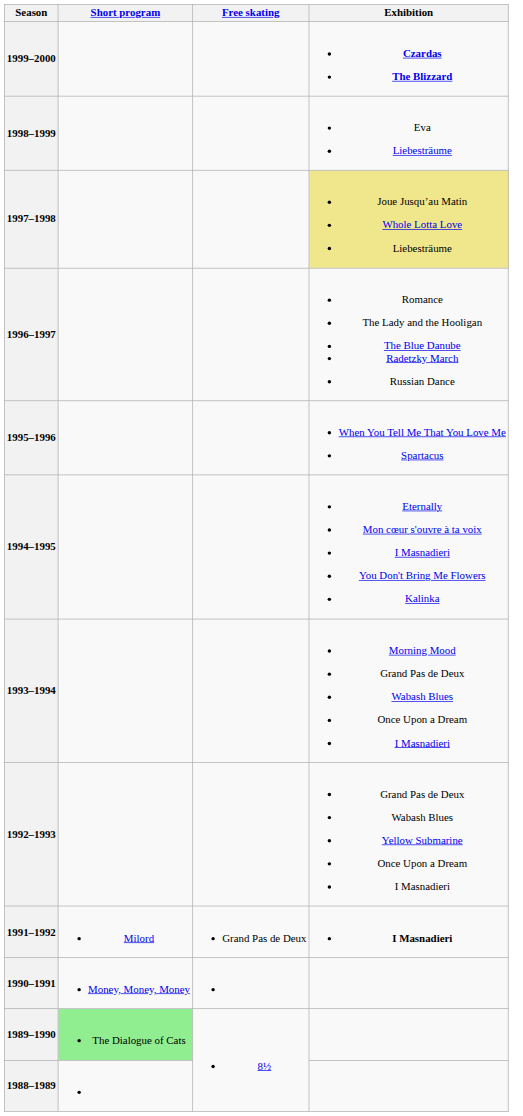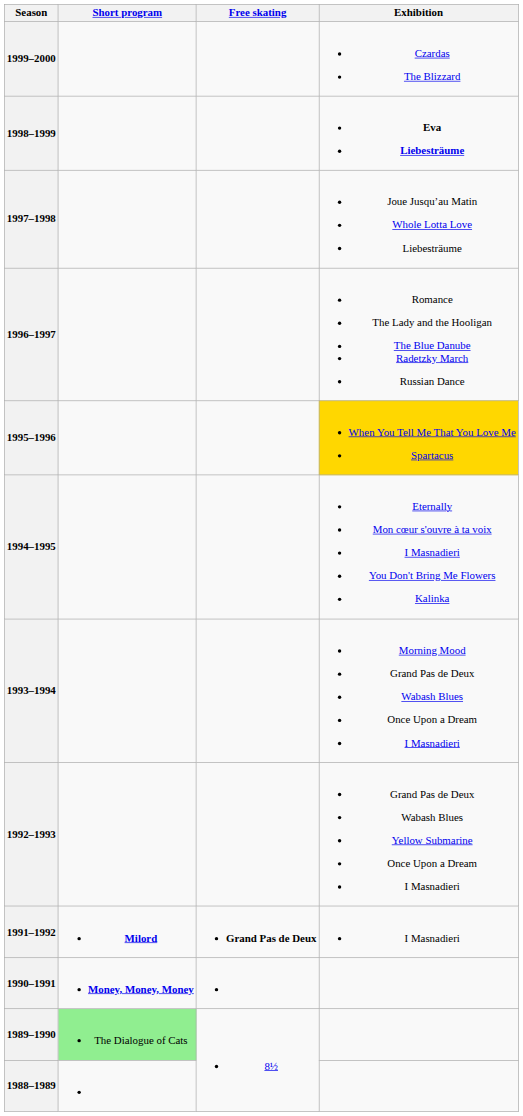1999–2000 | Exhibition: bold -> normal
1998–1999 | Exhibition: normal -> bold
1997–1998 | Exhibition: khaki background -> no background
1995–1996 | Exhibition: no background -> gold background
1991–1992 | Short program: normal -> bold
1991–1992 | Free skating: normal -> bold
1991–1992 | Exhibition: bold -> normal
1990–1991 | Short program: normal -> bold
